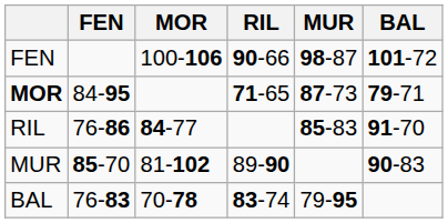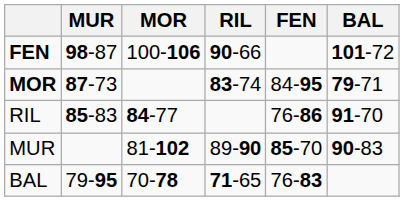columns swapped: FEN <-> MUR
row 2 | column 1: normal -> bold
row 3 | RIL: 71-65 -> 83-74
row 6 | RIL: 83-74 -> 71-65
